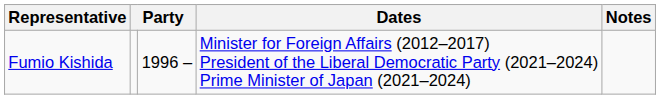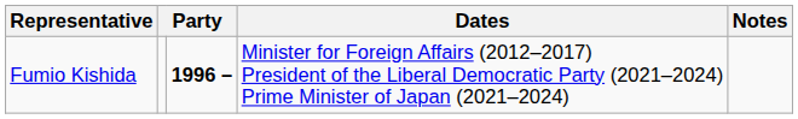Fumio Kishida | column 3: normal -> bold
